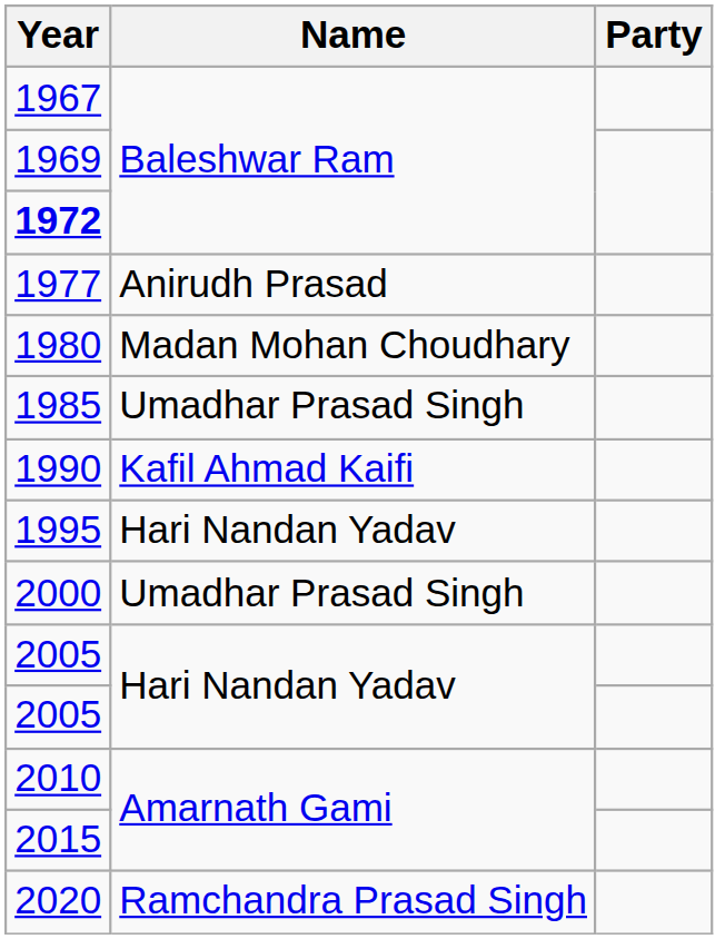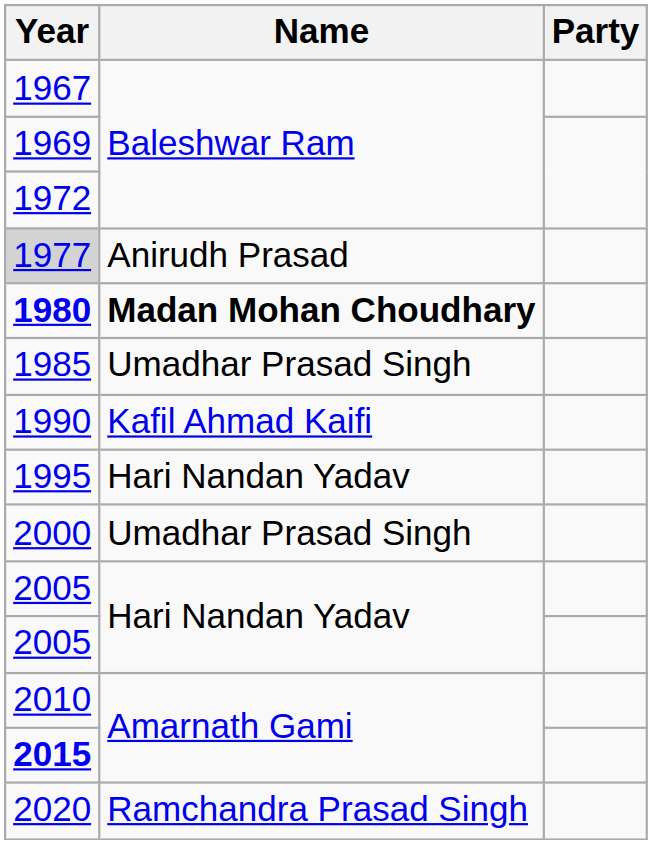1972 | Year: bold -> normal
1977 | Year: no background -> lightgrey background
1980 | Year: normal -> bold
1980 | Name: normal -> bold
2015 | Year: normal -> bold
